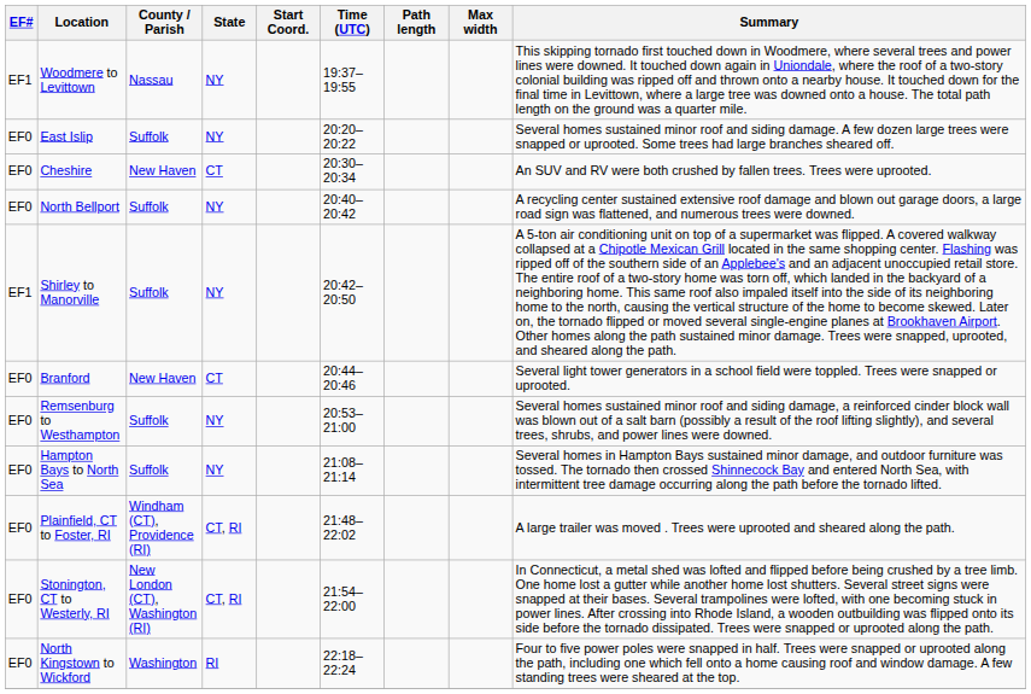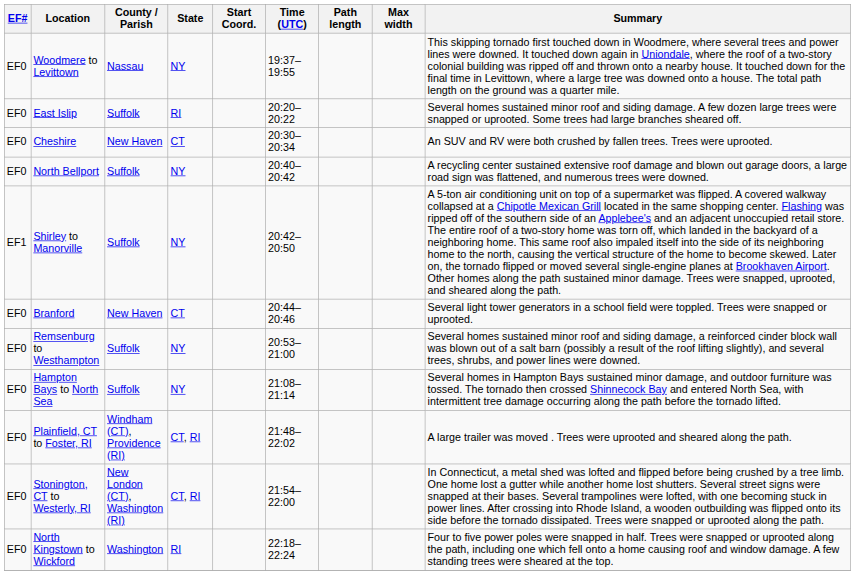Woodmere to Levittown | EF#: EF1 -> EF0
East Islip | State: NY -> RI
